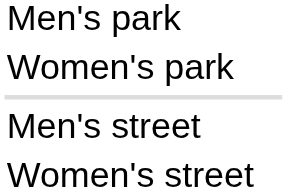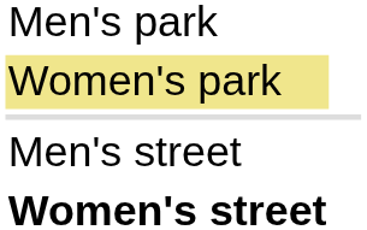Women's park | column 1: no background -> khaki background
Women's street | column 1: normal -> bold
